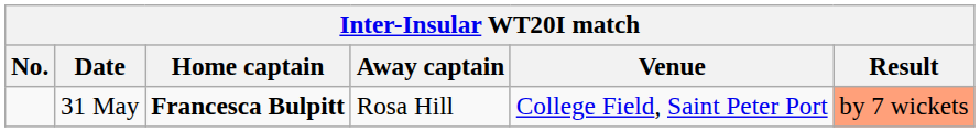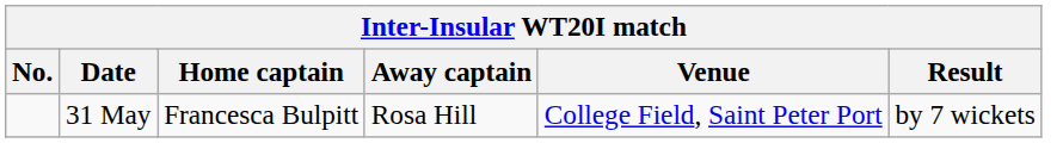31 May | Home captain: bold -> normal
31 May | Result: lightsalmon background -> no background
